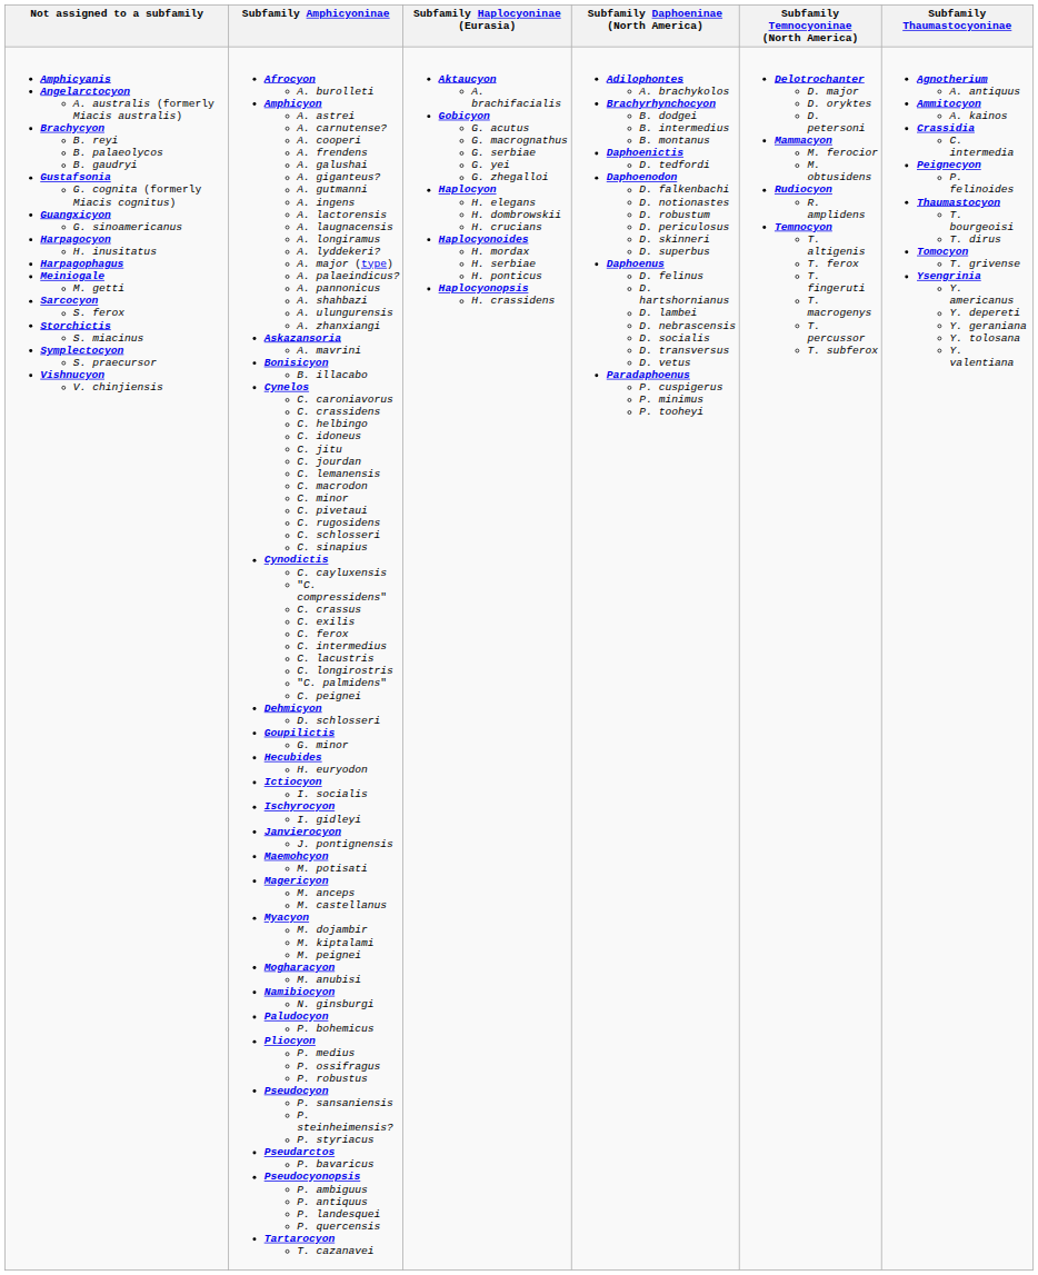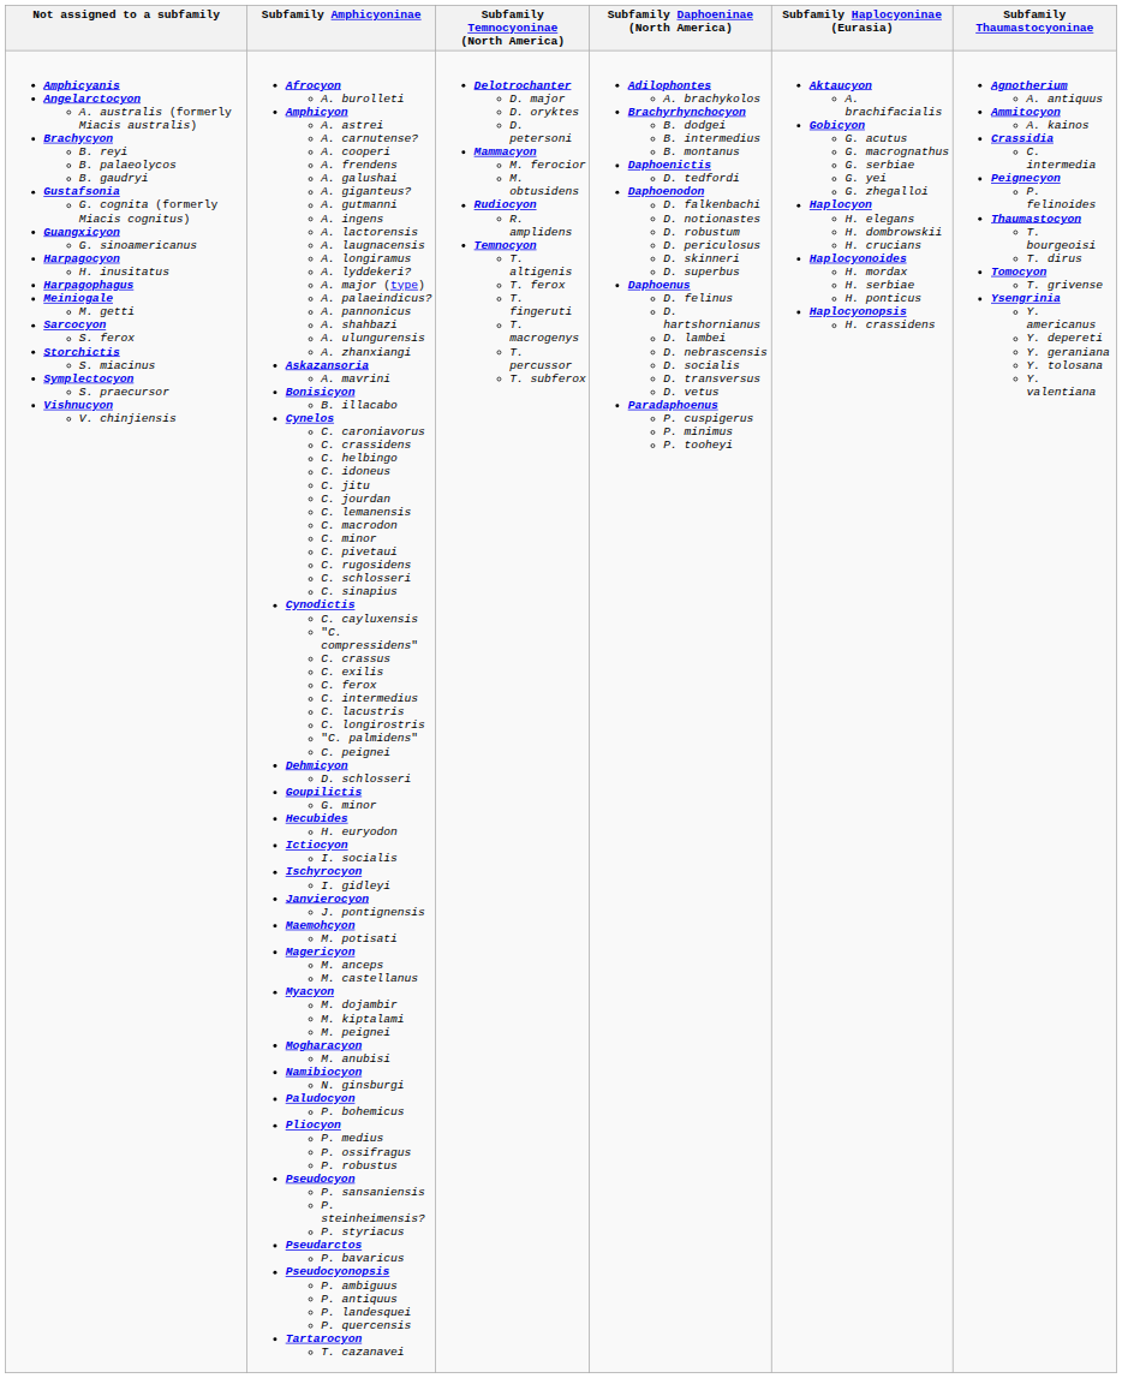columns swapped: Subfamily Haplocyoninae (Eurasia) <-> Subfamily Temnocyoninae (North America)
